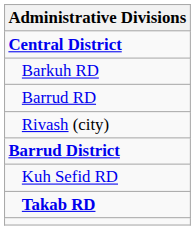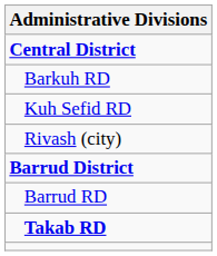row 4 | column 1: Barrud RD -> Kuh Sefid RD
row 7 | column 1: Kuh Sefid RD -> Barrud RD
